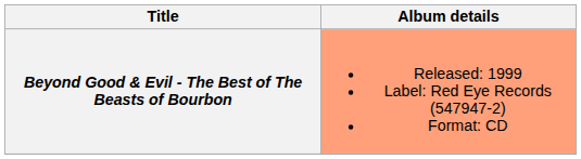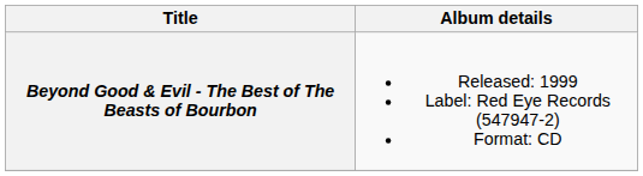Beyond Good & Evil - The Best of The Beasts of Bourbon | Album details: lightsalmon background -> no background
